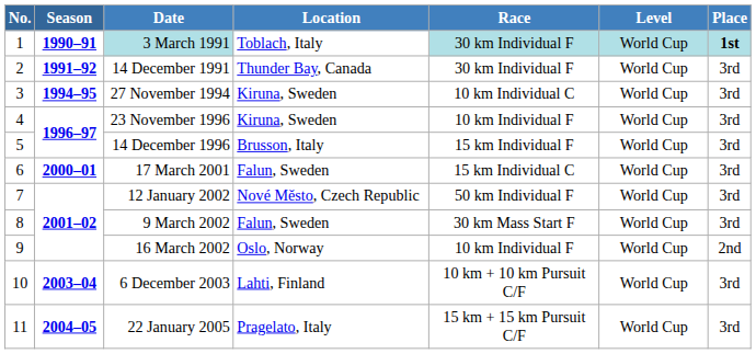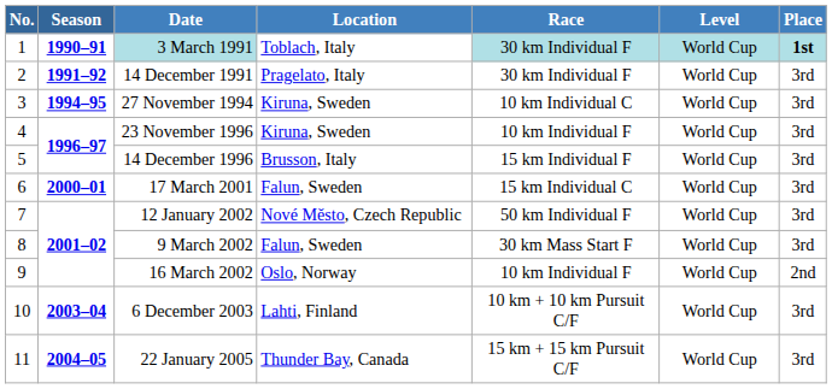14 December 1991 | Location: Thunder Bay, Canada -> Pragelato, Italy
22 January 2005 | Location: Pragelato, Italy -> Thunder Bay, Canada
